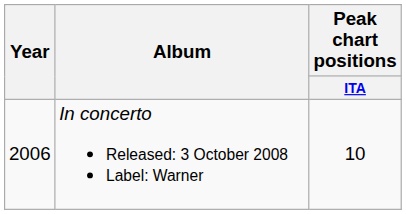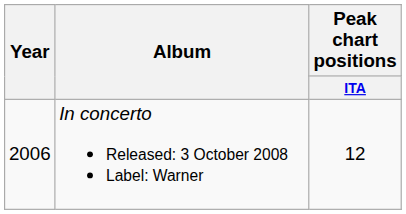In concerto Released: 3 October 2008 Label: Warner | Peak chart positions / ITA: 10 -> 12
